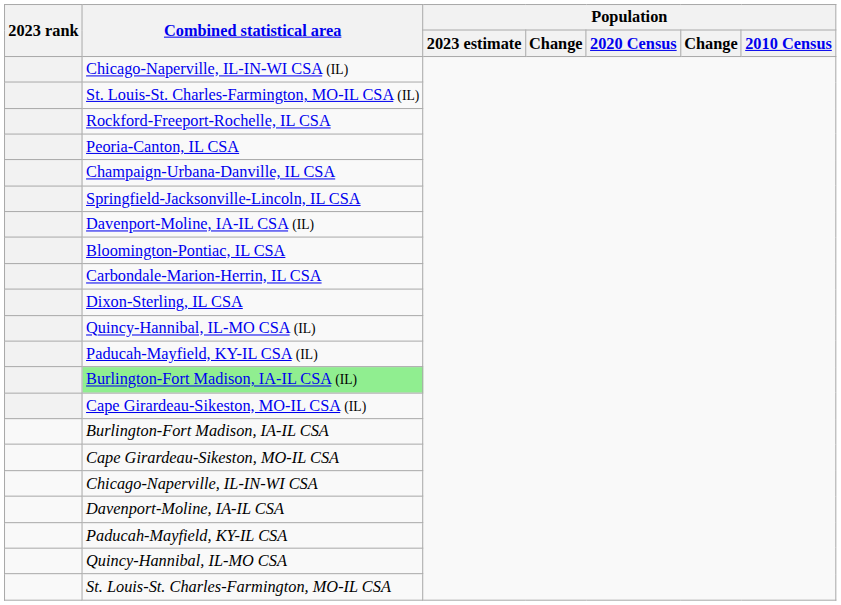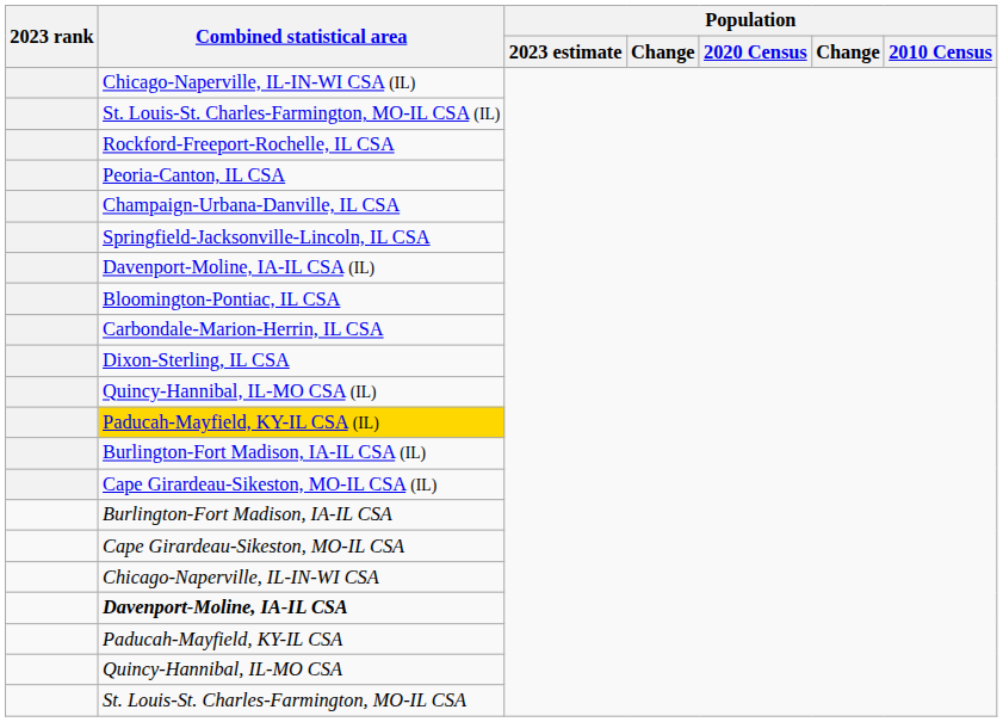Paducah-Mayfield, KY-IL CSA (IL) | Combined statistical area: no background -> gold background
Burlington-Fort Madison, IA-IL CSA (IL) | Combined statistical area: lightgreen background -> no background
Davenport-Moline, IA-IL CSA | Combined statistical area: normal -> bold
